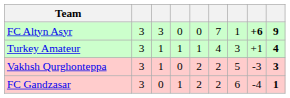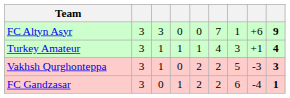FC Altyn Asyr | column 8: bold -> normal
